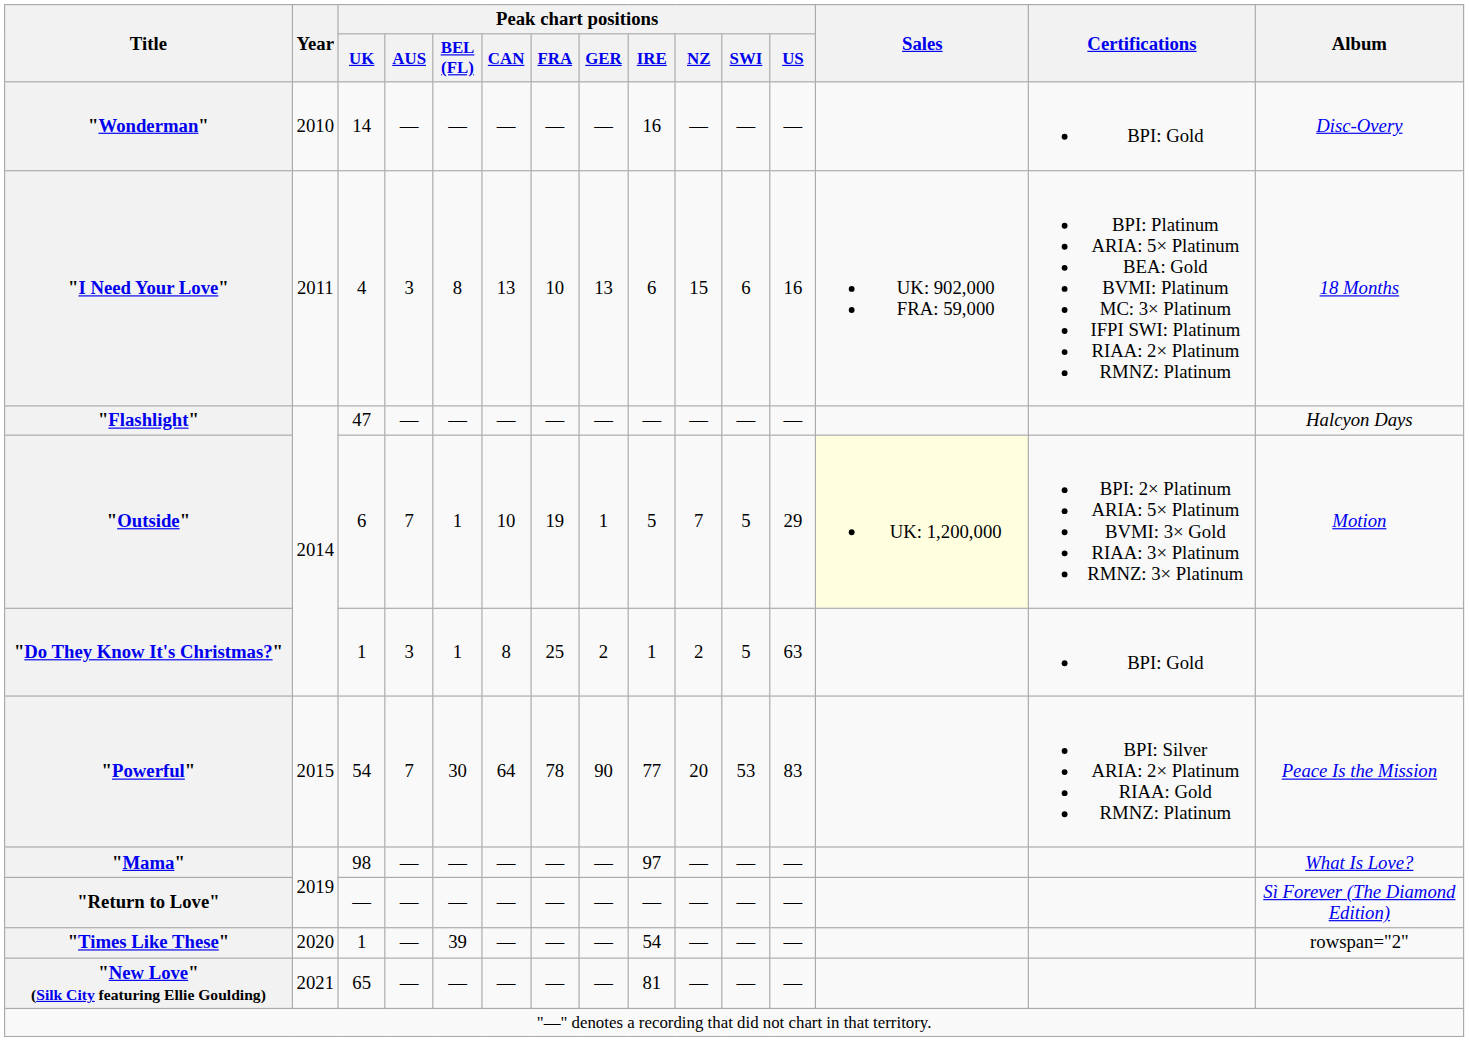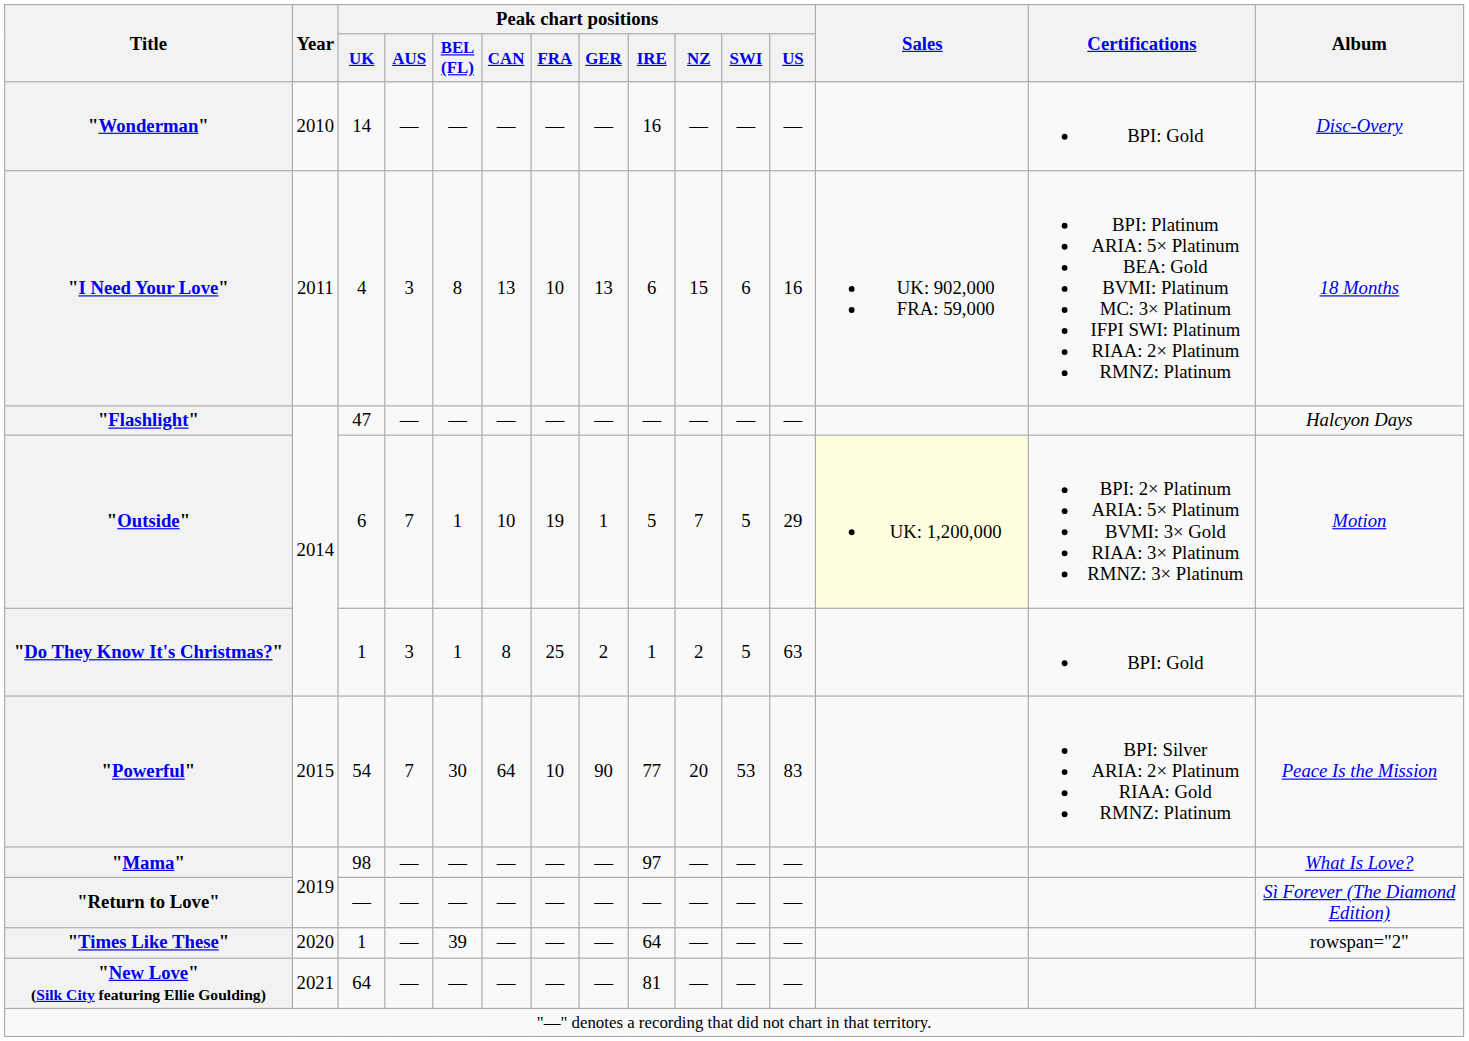"Powerful" | Peak chart positions / FRA: 78 -> 10
"Times Like These" | Peak chart positions / IRE: 54 -> 64
"New Love" (Silk City featuring Ellie Goulding) | Peak chart positions / UK: 65 -> 64
